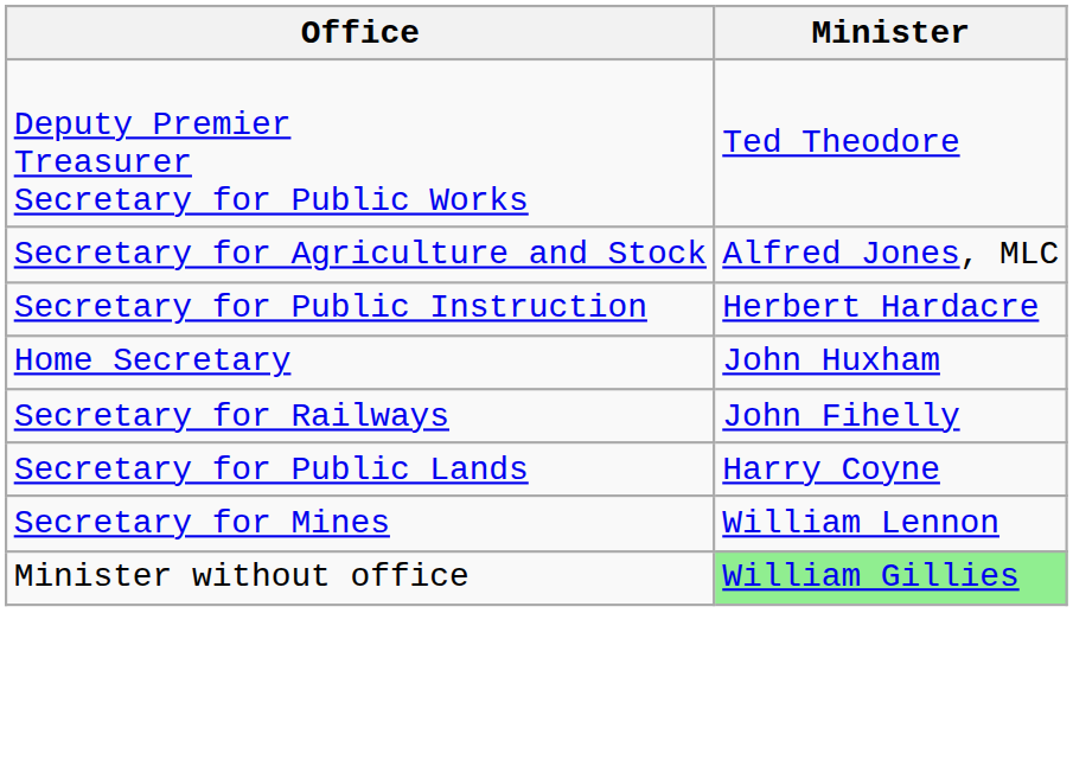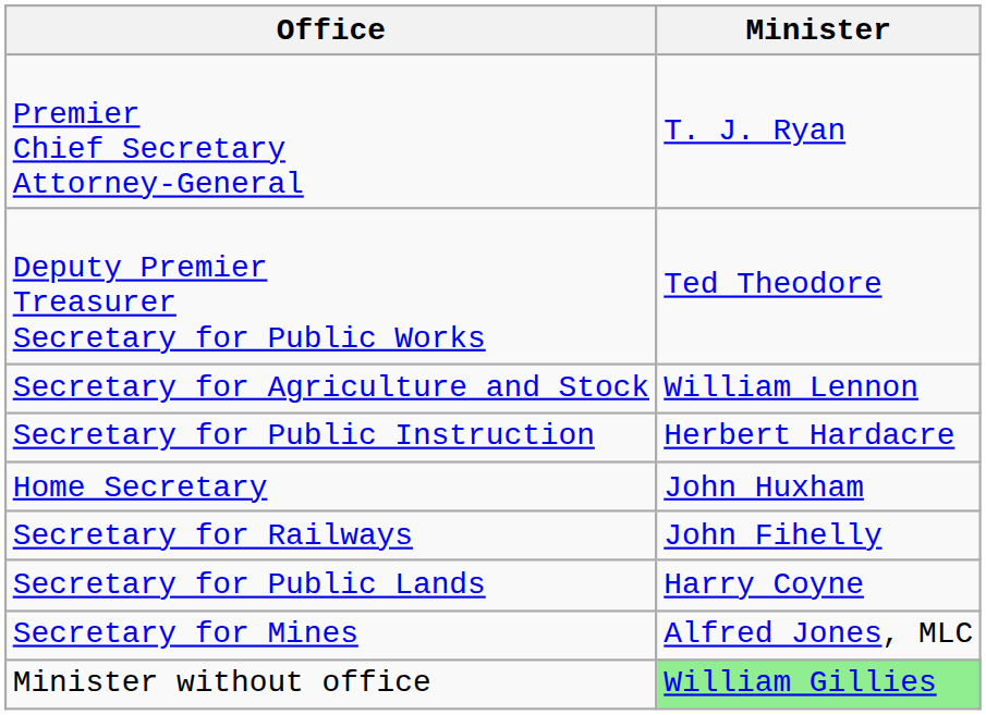+ row: Premier Chief Secretary Attorney-General | T. J. Ryan
Secretary for Agriculture and Stock | Minister: Alfred Jones, MLC -> William Lennon
Secretary for Mines | Minister: William Lennon -> Alfred Jones, MLC
